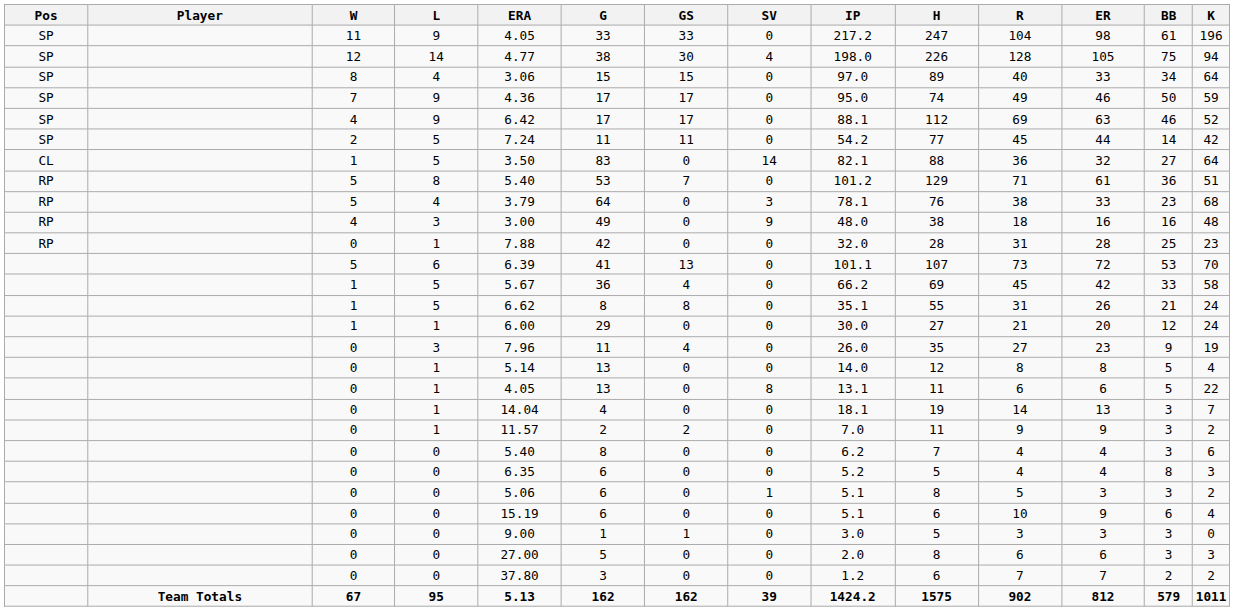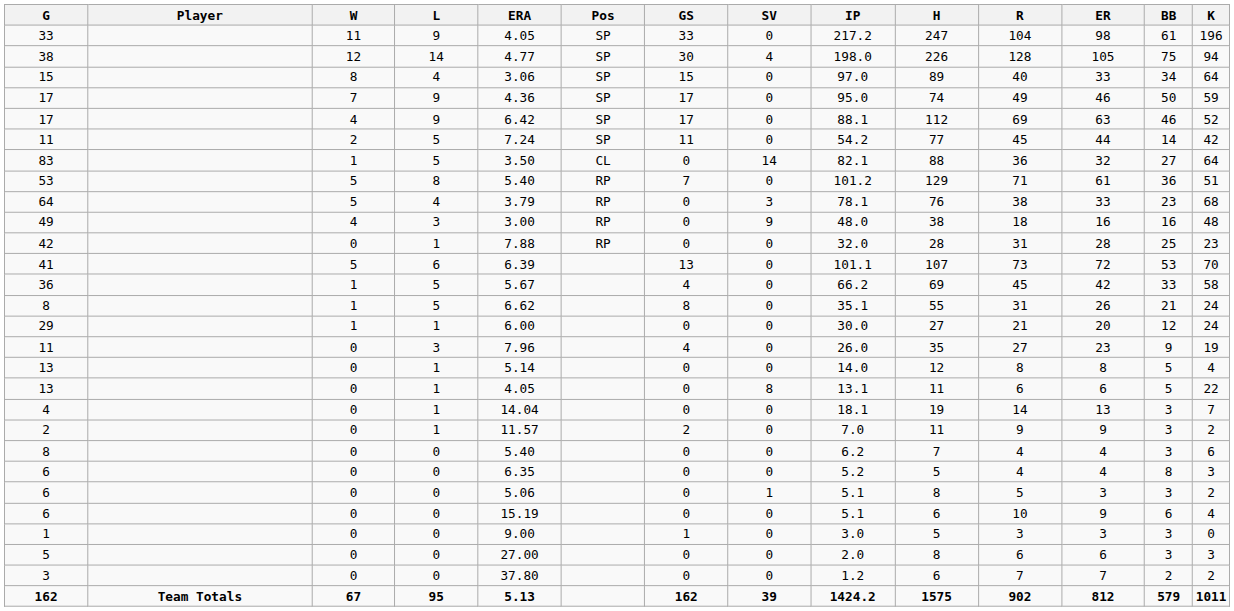columns swapped: Pos <-> G
